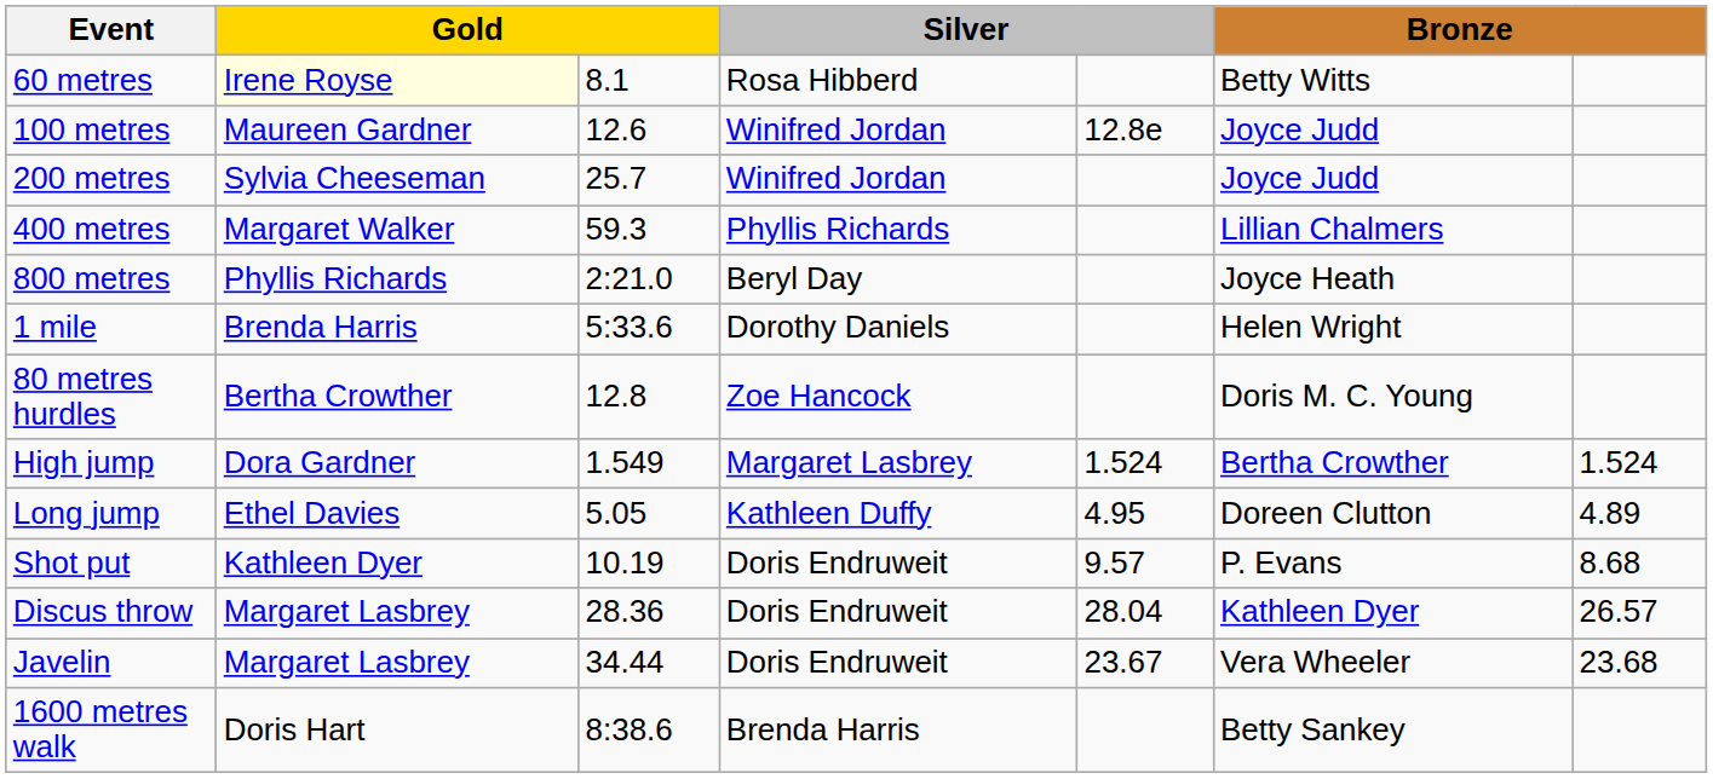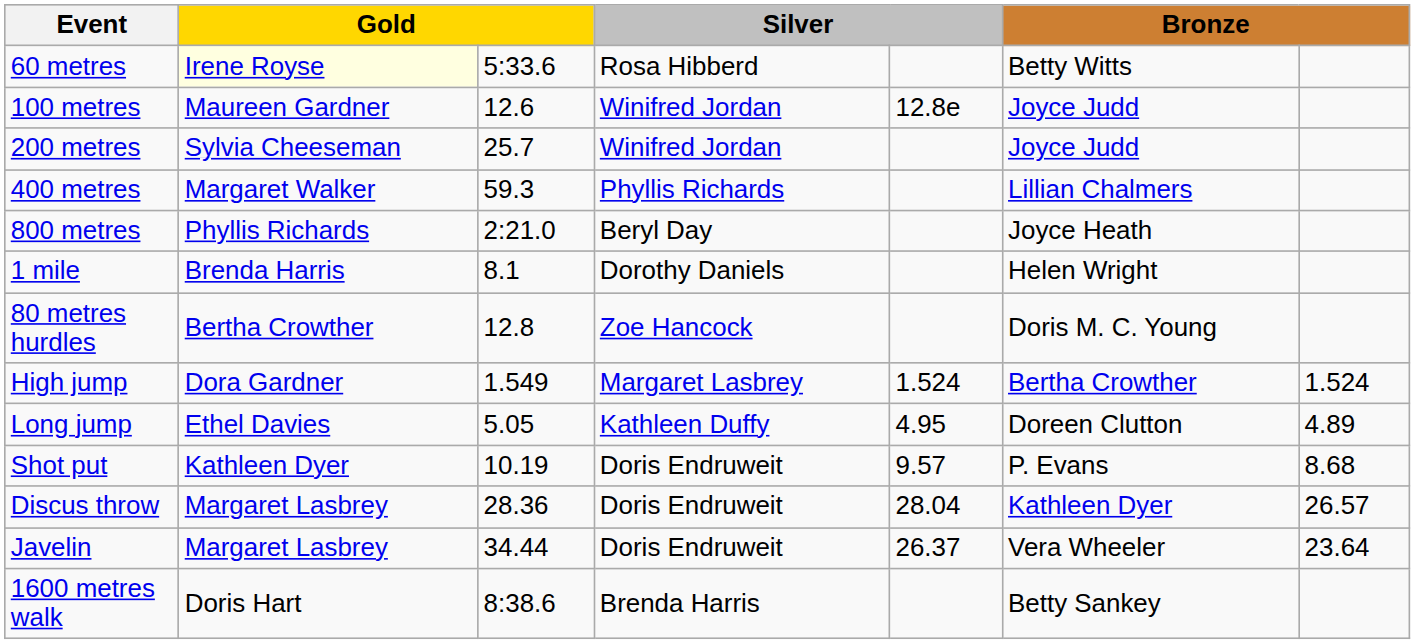60 metres | column 3: 8.1 -> 5:33.6
1 mile | column 3: 5:33.6 -> 8.1
Javelin | column 5: 23.67 -> 26.37
Javelin | column 7: 23.68 -> 23.64
